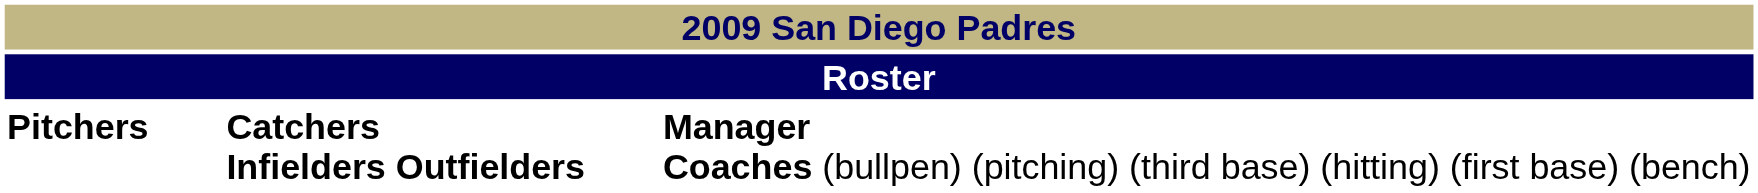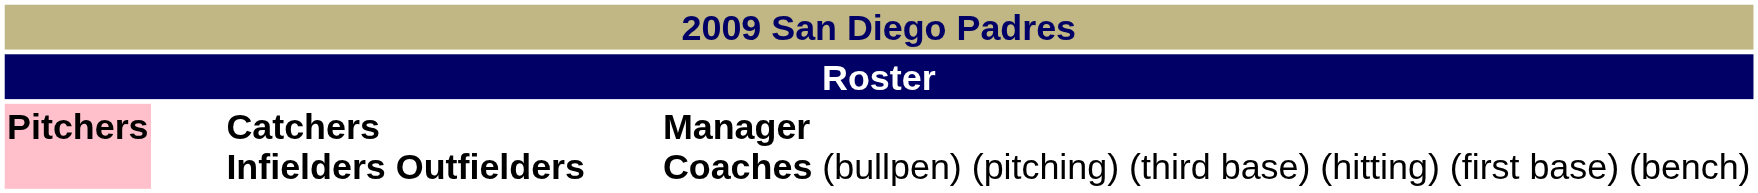Pitchers | column 1: no background -> pink background
